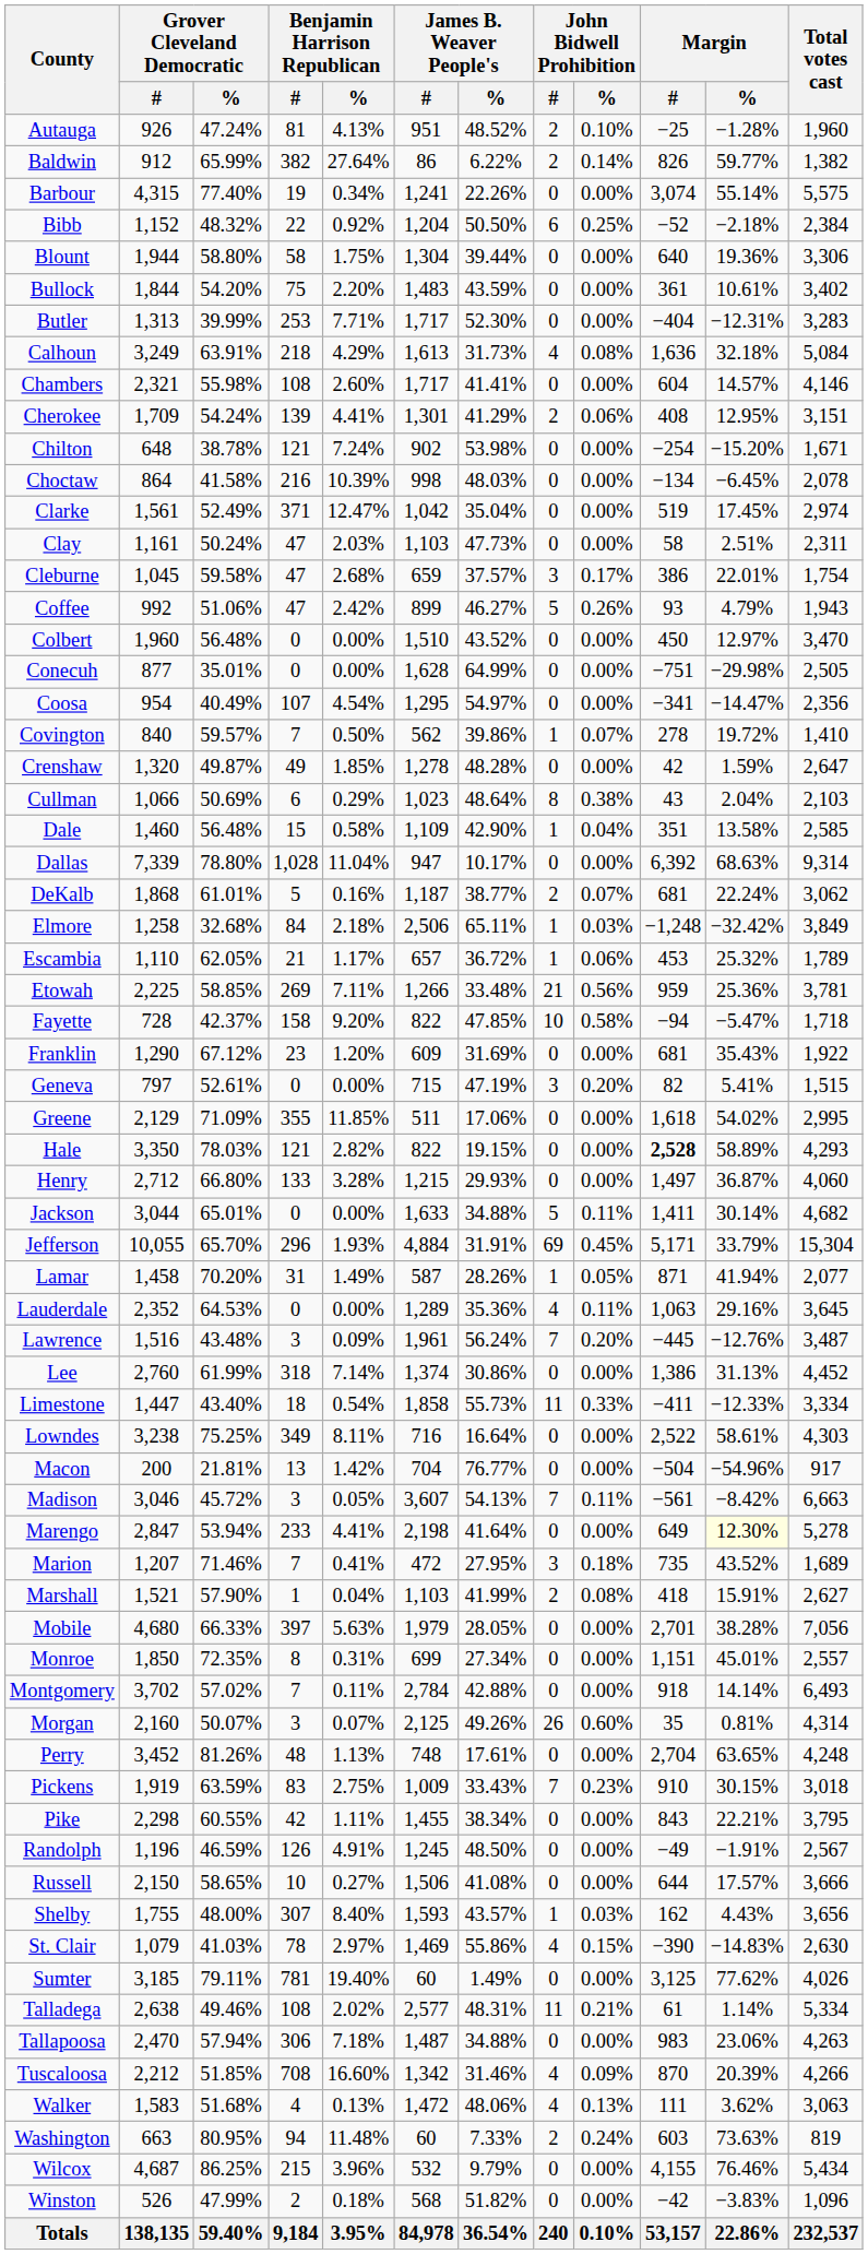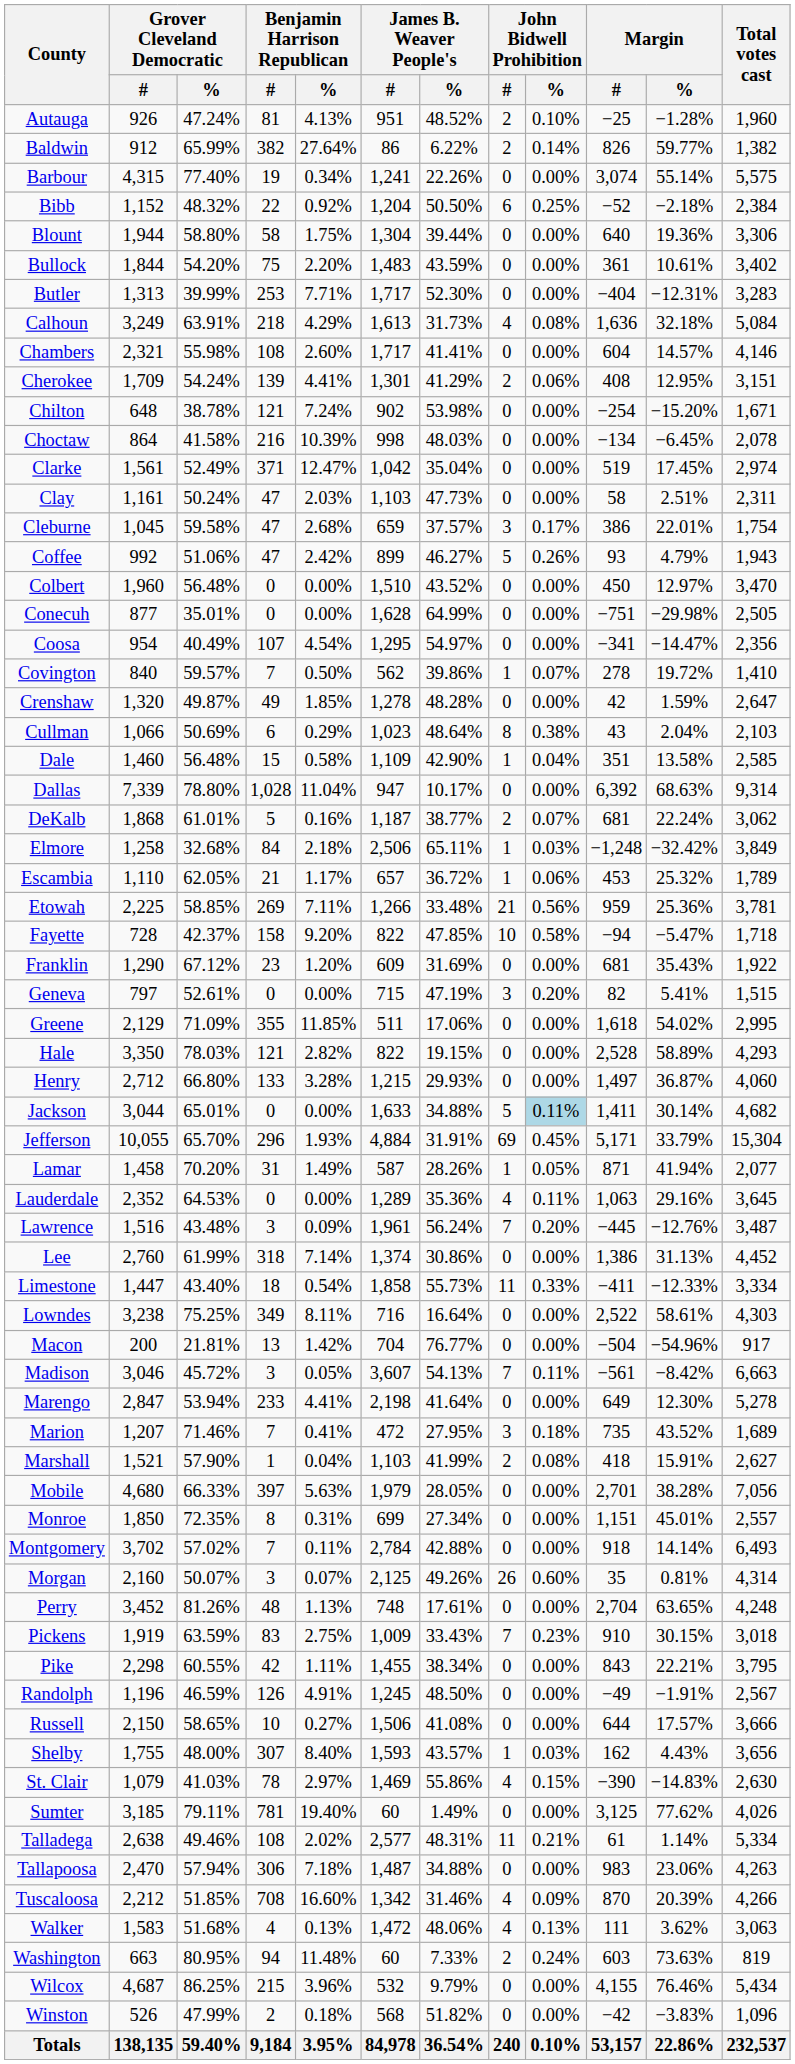Hale | Margin / #: bold -> normal
Jackson | John Bidwell Prohibition / %: no background -> lightblue background
Marengo | Margin / %: lightyellow background -> no background
